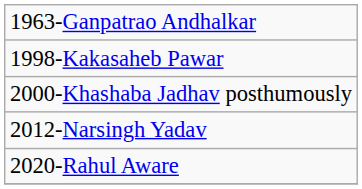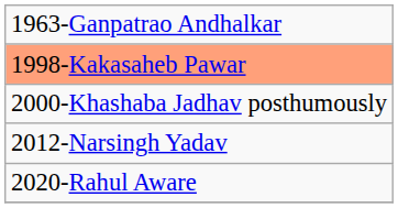row 2 | column 1: no background -> lightsalmon background
